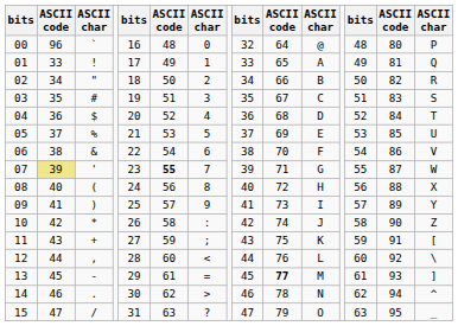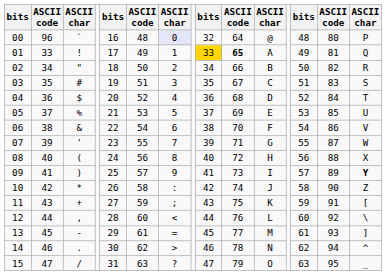00 | column 7: no background -> lavender background
01 | column 9: no background -> gold background
01 | column 10: normal -> bold
07 | column 2: khaki background -> no background
07 | column 6: bold -> normal
09 | column 15: normal -> bold
13 | column 10: bold -> normal
